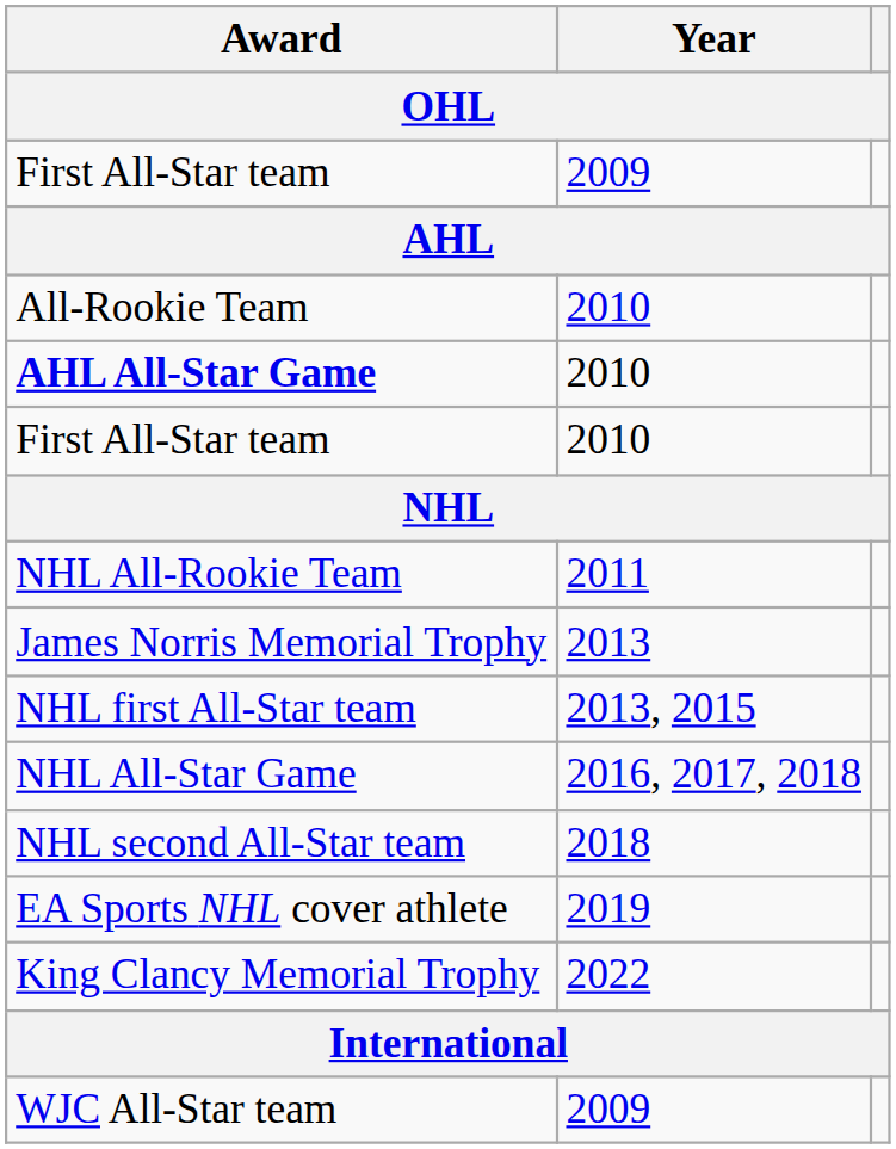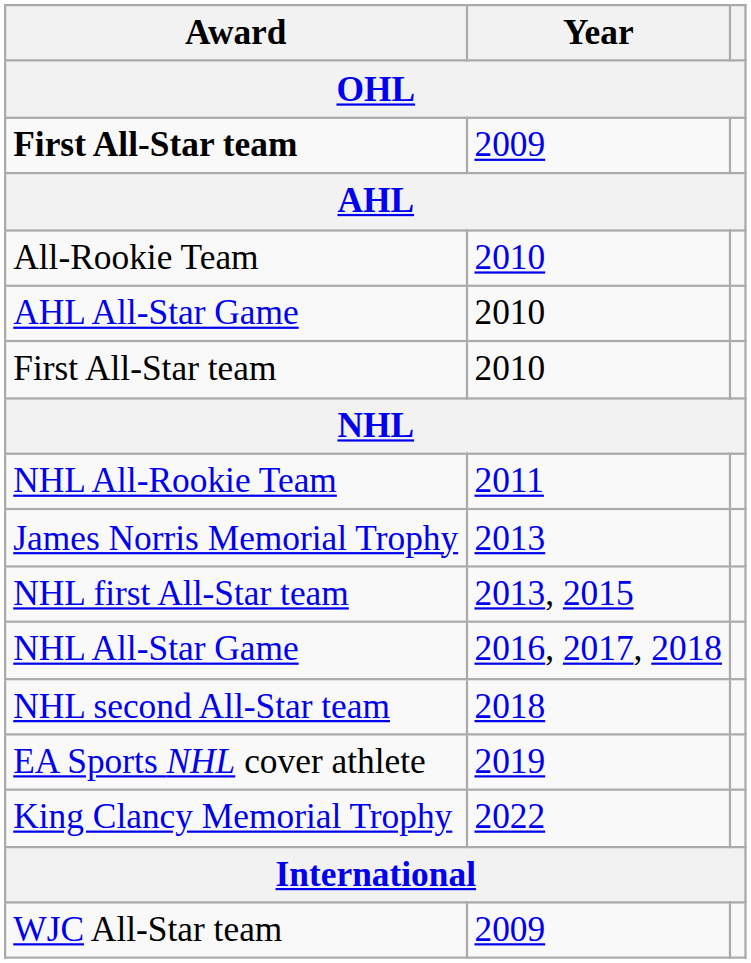First All-Star team / 2009 | Award: normal -> bold
AHL All-Star Game | Award: bold -> normal
